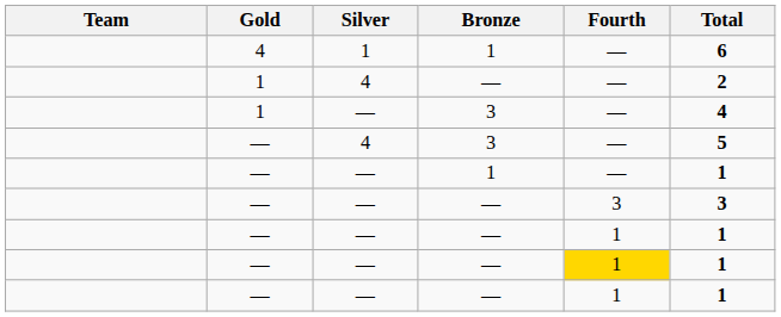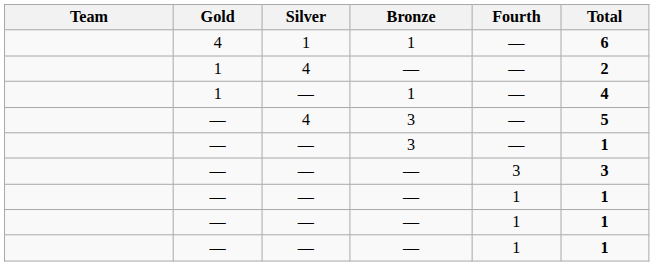row 4 | Bronze: 3 -> 1
row 6 | Bronze: 1 -> 3
row 9 | Fourth: gold background -> no background
